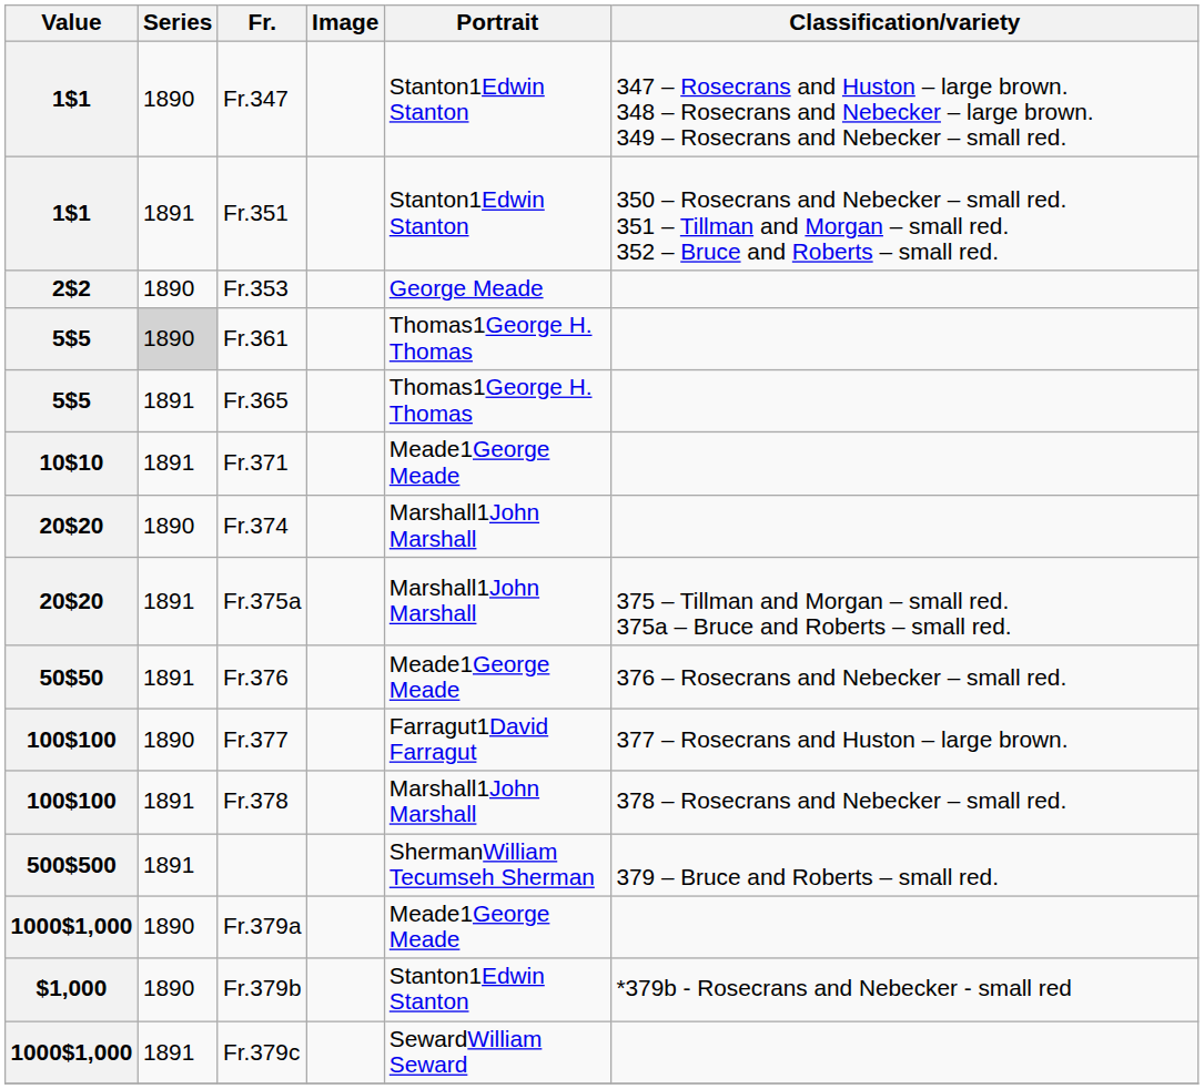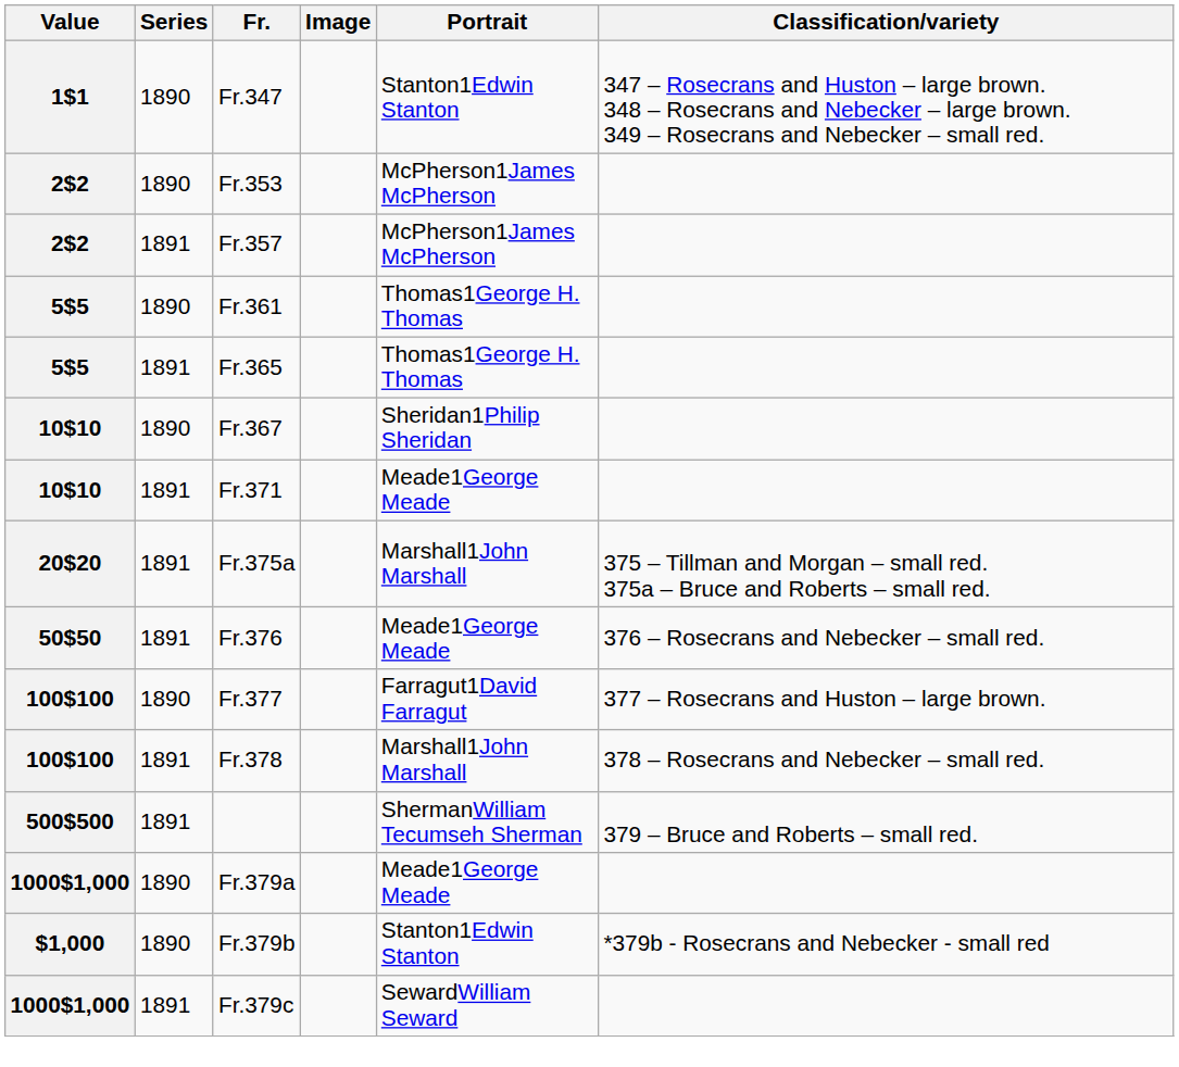- row: 1$1 | 1891 | Fr.351 | Stanton1Edwin Stanton | 350 – Rosecrans and Nebecker – small red. 351 – Tillman and Morgan – small red. 352 – Bruce and Roberts – small red.
Fr.353 | Portrait: George Meade -> McPherson1James McPherson
+ row: 2$2 | 1891 | Fr.357 | McPherson1James McPherson
Fr.361 | Series: lightgrey background -> no background
+ row: 10$10 | 1890 | Fr.367 | Sheridan1Philip Sheridan
- row: 20$20 | 1890 | Fr.374 | Marshall1John Marshall
